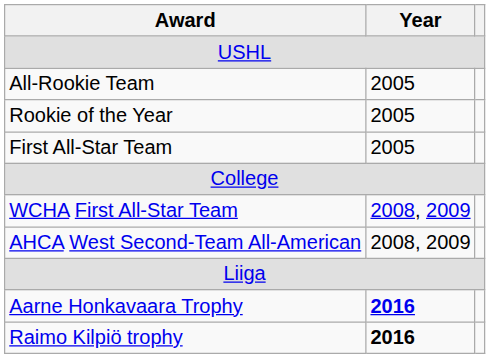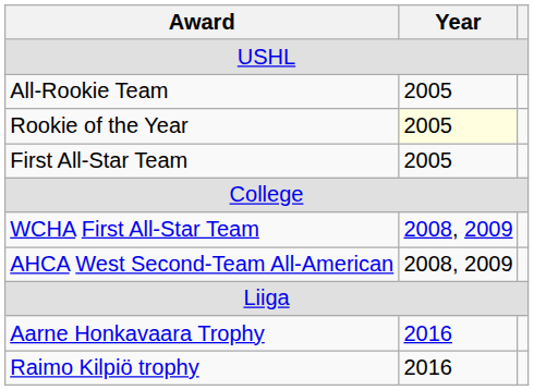Rookie of the Year | Year: no background -> lightyellow background
Aarne Honkavaara Trophy | Year: bold -> normal
Raimo Kilpiö trophy | Year: bold -> normal
